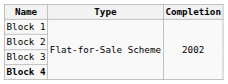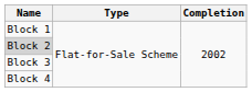Block 2 | Name: no background -> lightgrey background
Block 4 | Name: bold -> normal
